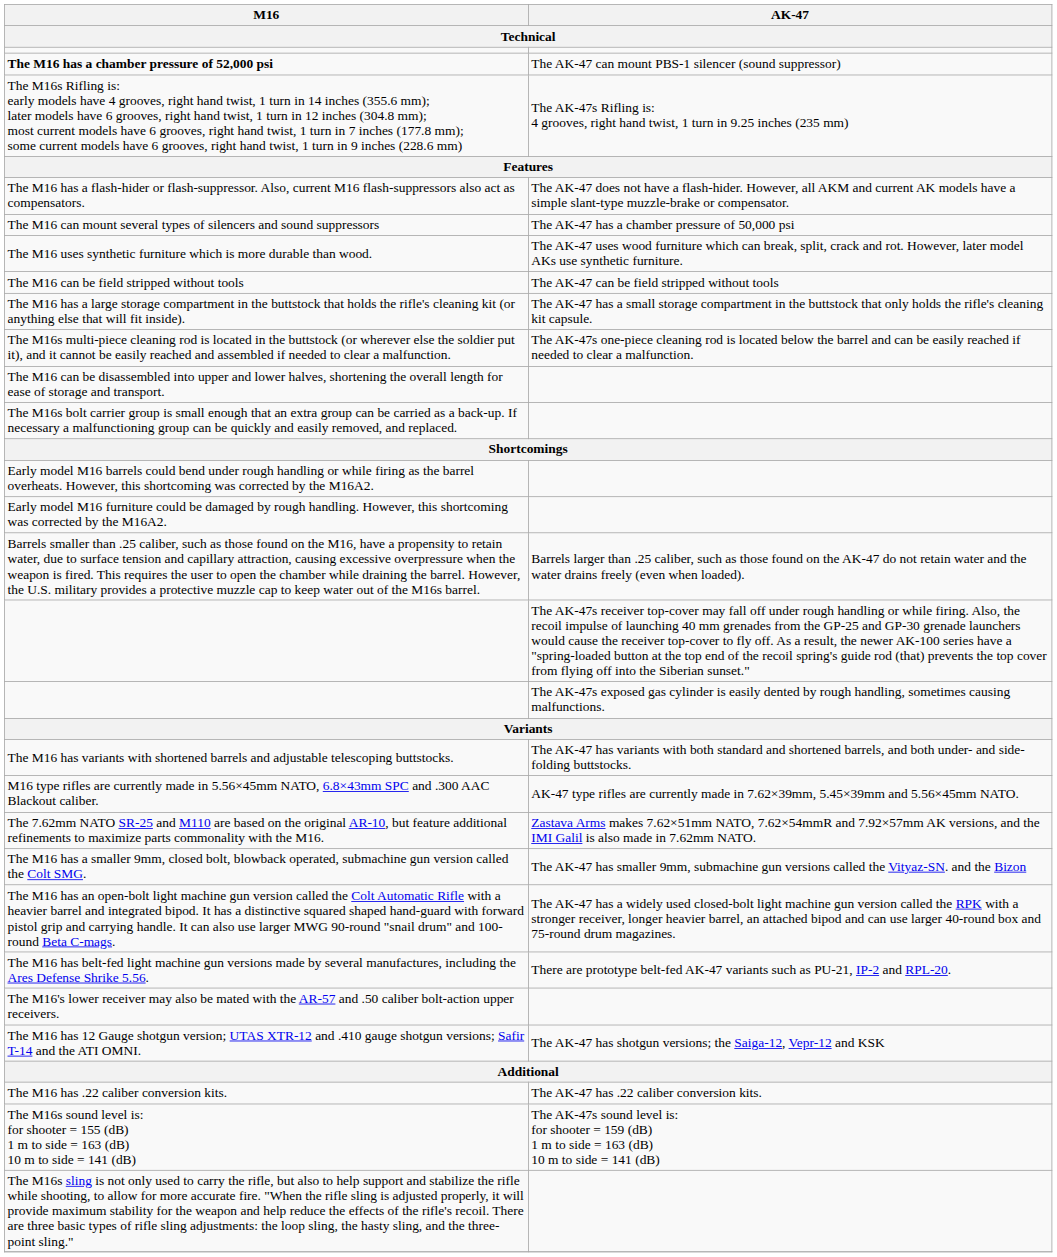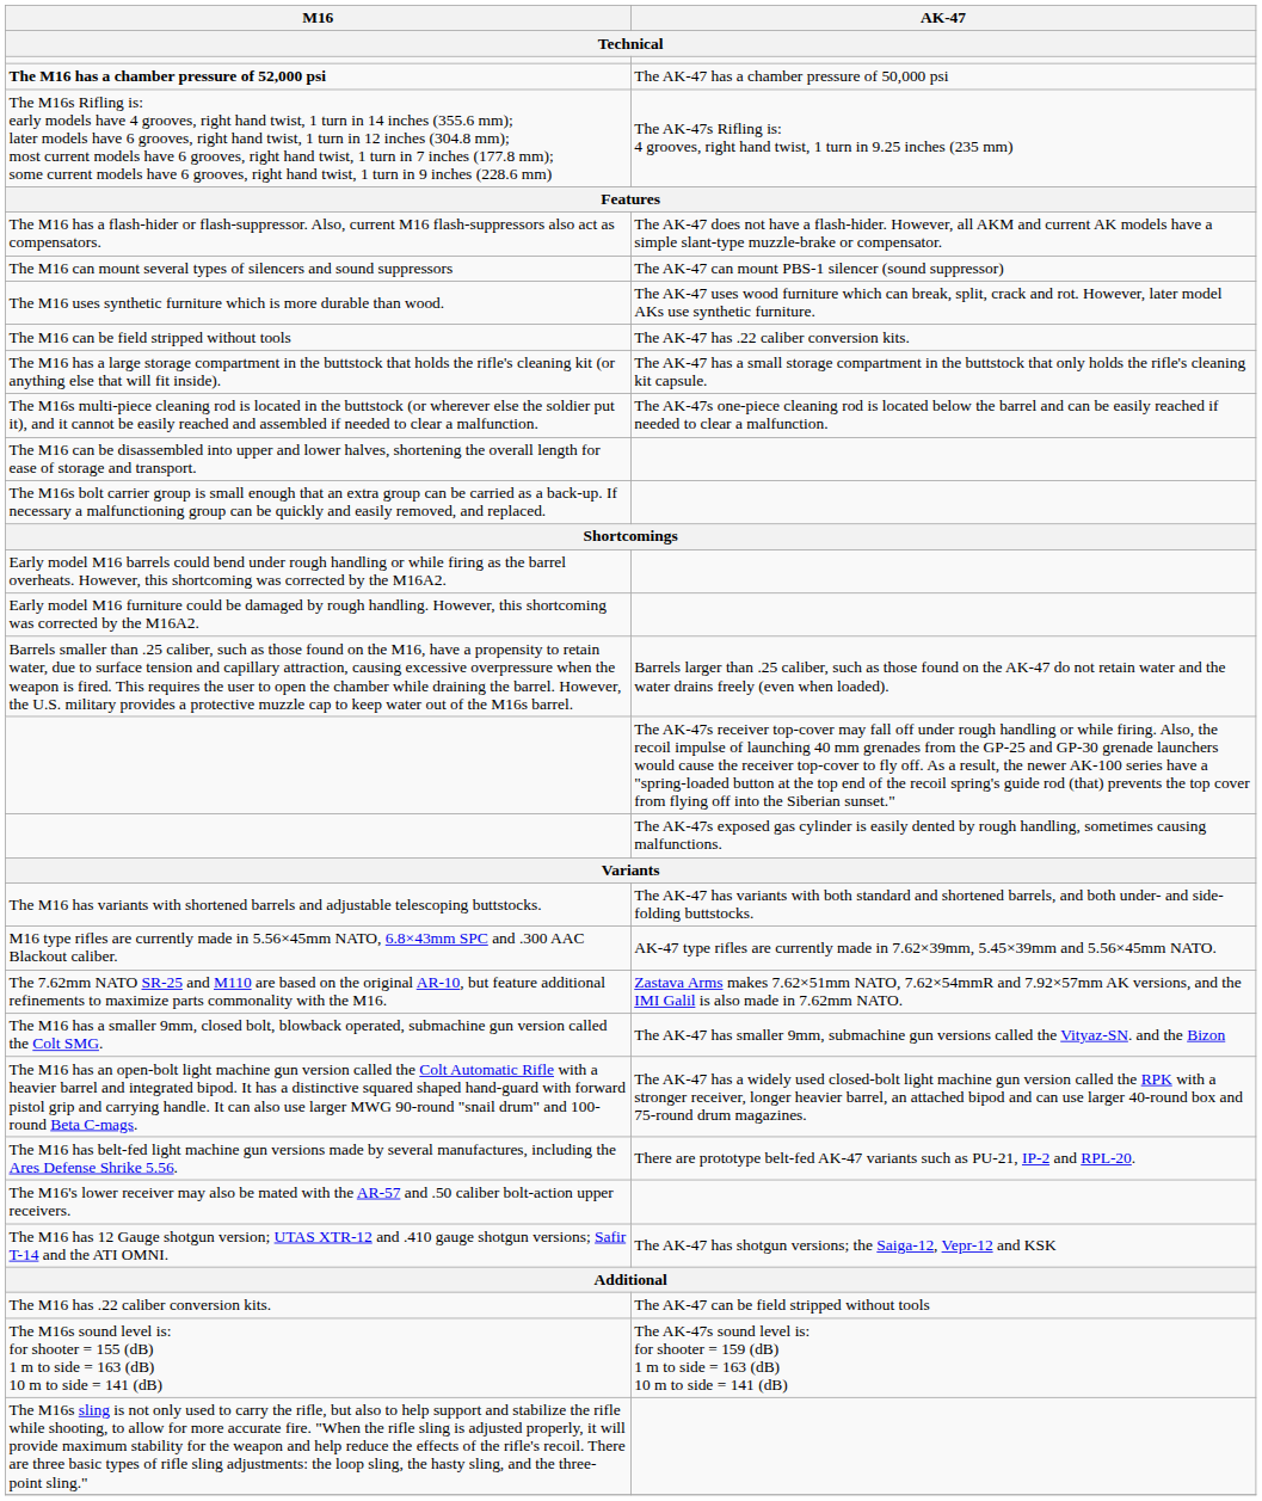row 4 | AK-47: The AK-47 can mount PBS-1 silencer (sound suppressor) -> The AK-47 has a chamber pressure of 50,000 psi
row 8 | AK-47: The AK-47 has a chamber pressure of 50,000 psi -> The AK-47 can mount PBS-1 silencer (sound suppressor)
row 10 | AK-47: The AK-47 can be field stripped without tools -> The AK-47 has .22 caliber conversion kits.
row 31 | AK-47: The AK-47 has .22 caliber conversion kits. -> The AK-47 can be field stripped without tools
